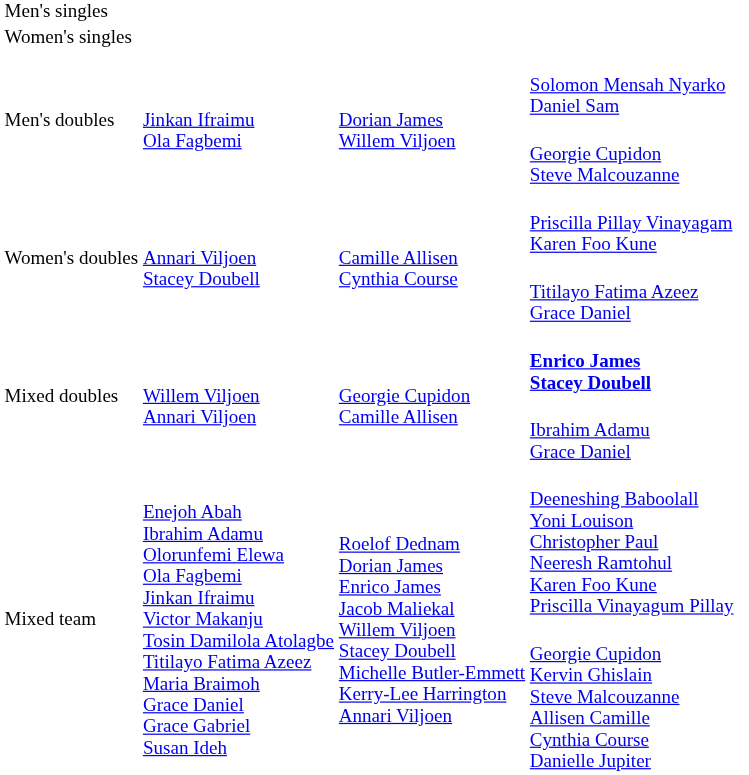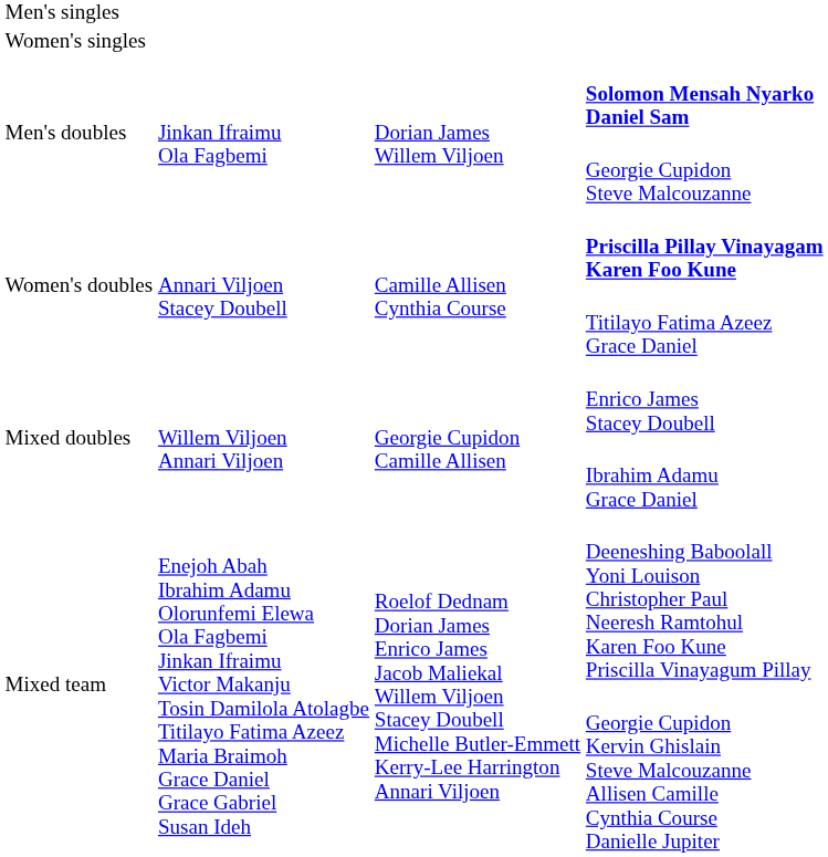Solomon Mensah Nyarko Daniel Sam | column 4: normal -> bold
Priscilla Pillay Vinayagam Karen Foo Kune | column 4: normal -> bold
Enrico James Stacey Doubell | column 4: bold -> normal
